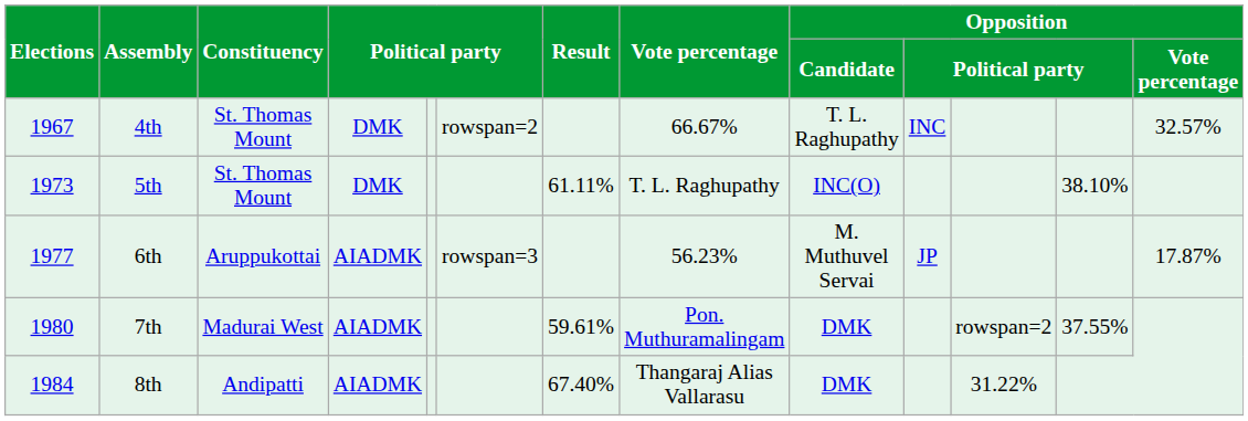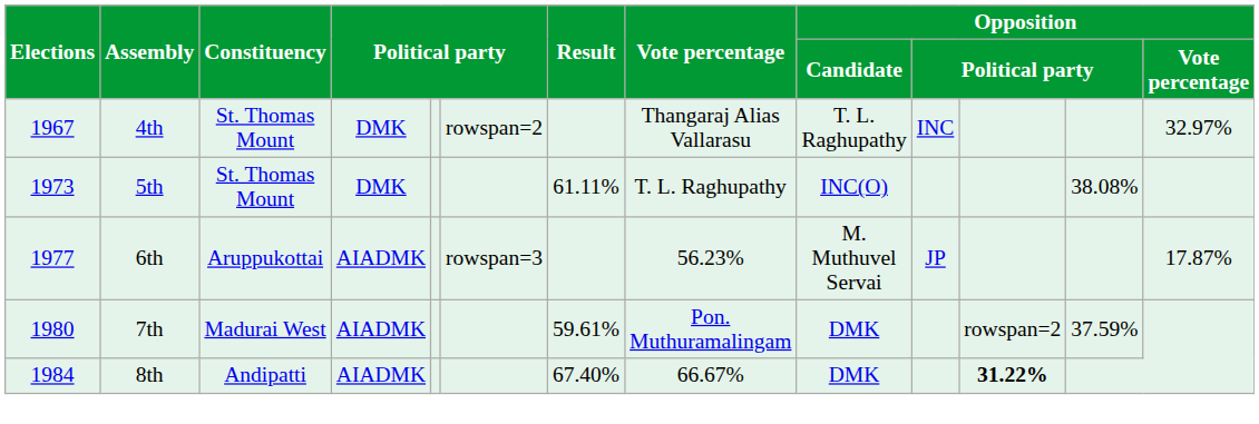4th | Vote percentage: 66.67% -> Thangaraj Alias Vallarasu
4th | Opposition / Vote percentage: 32.57% -> 32.97%
5th | column 12: 38.10% -> 38.08%
7th | column 12: 37.55% -> 37.59%
8th | Vote percentage: Thangaraj Alias Vallarasu -> 66.67%
8th | column 11: normal -> bold
